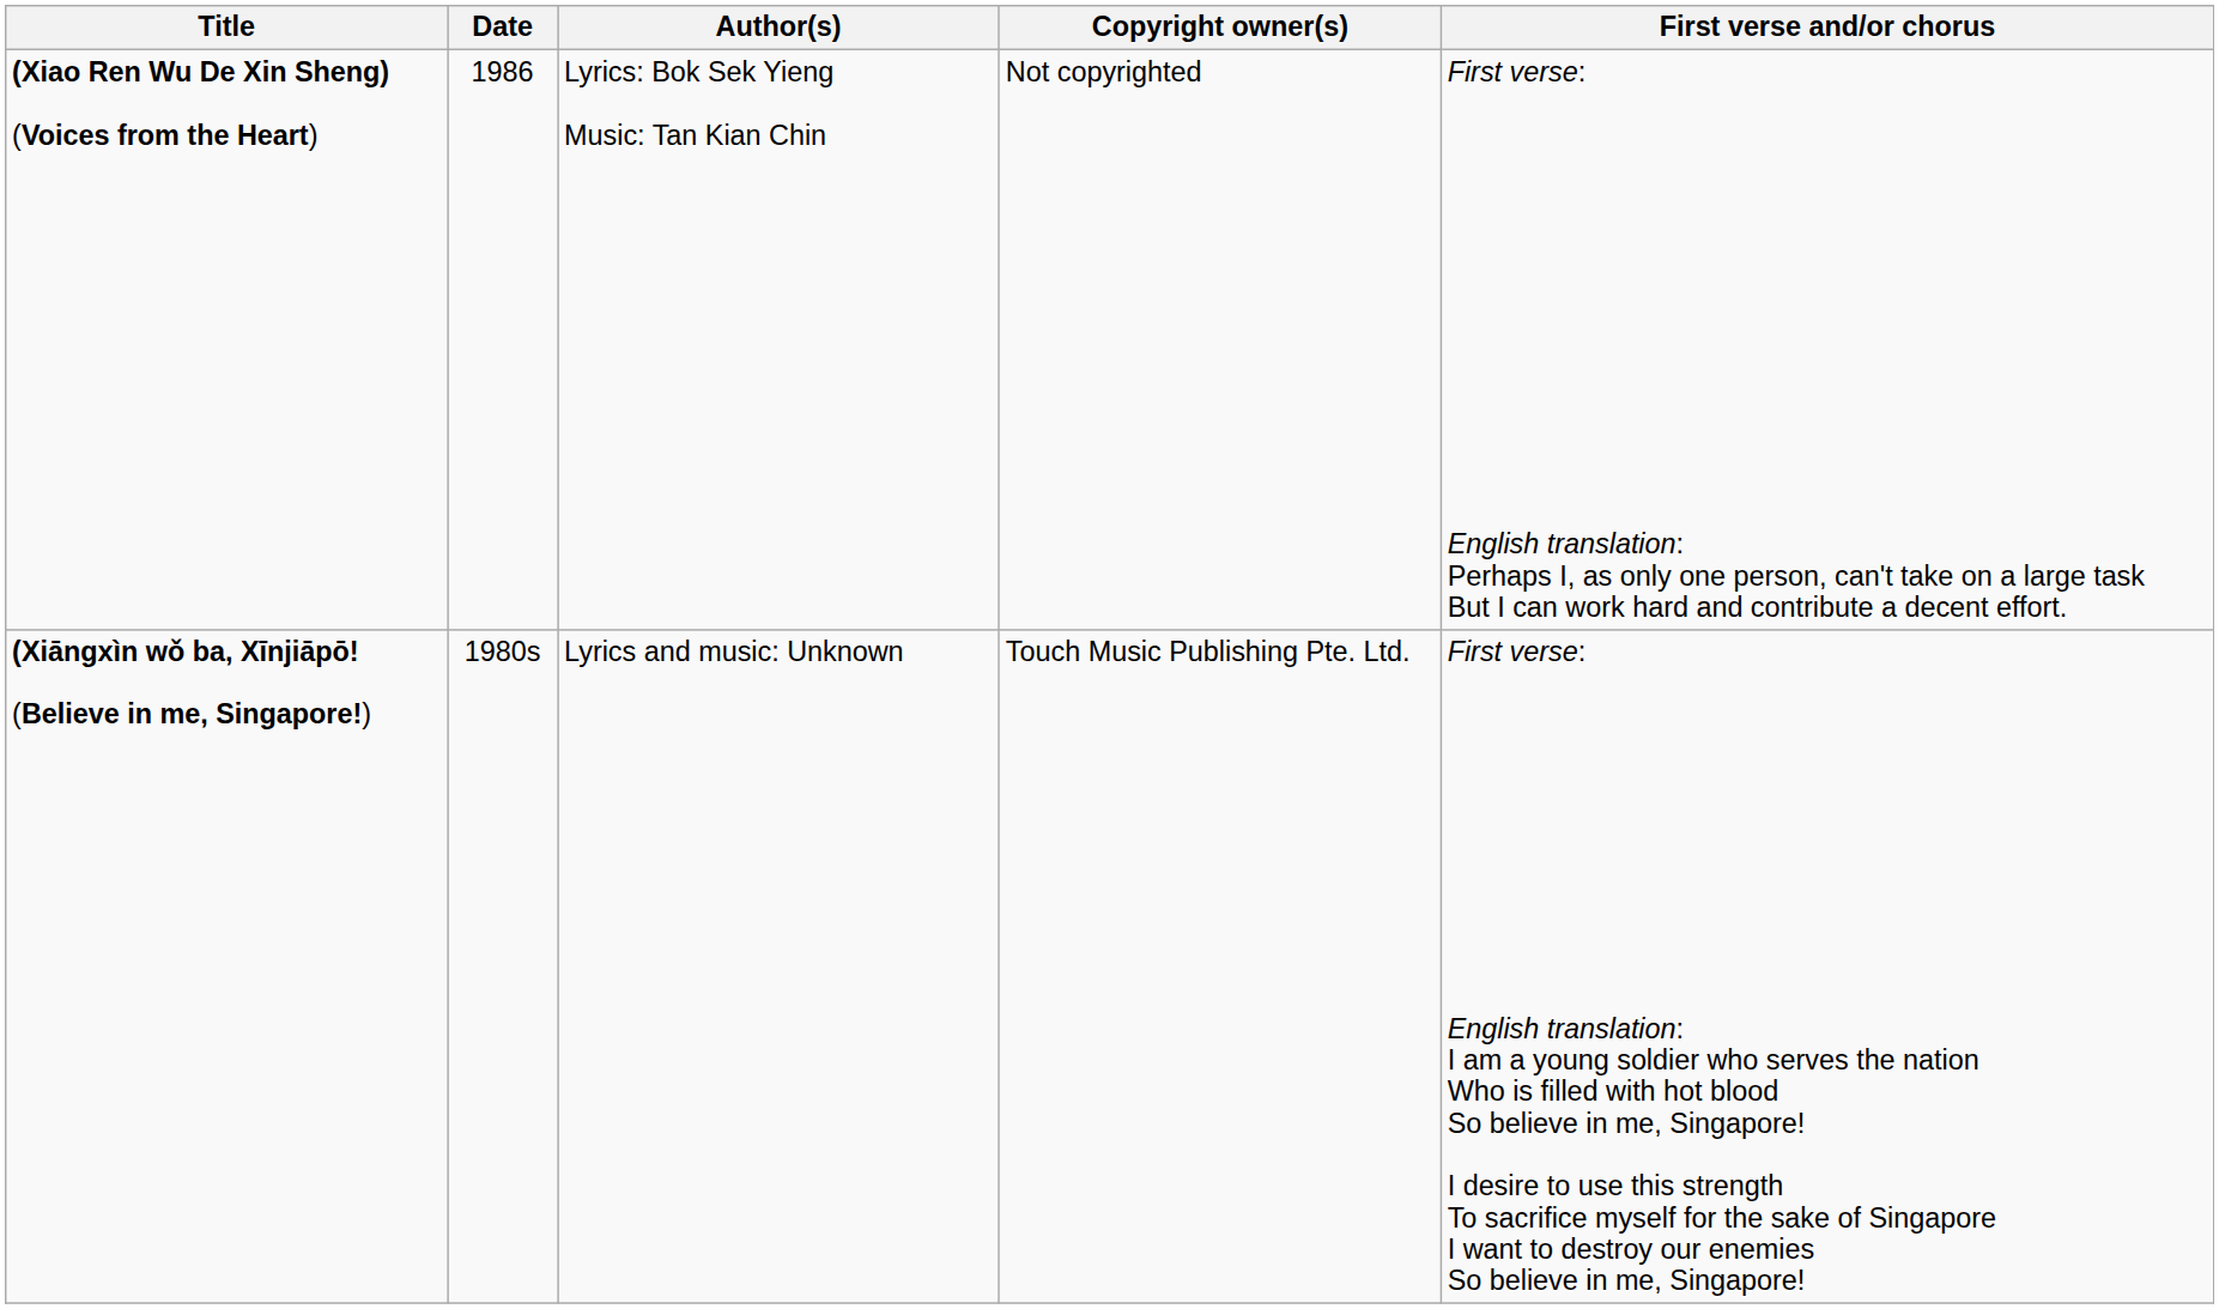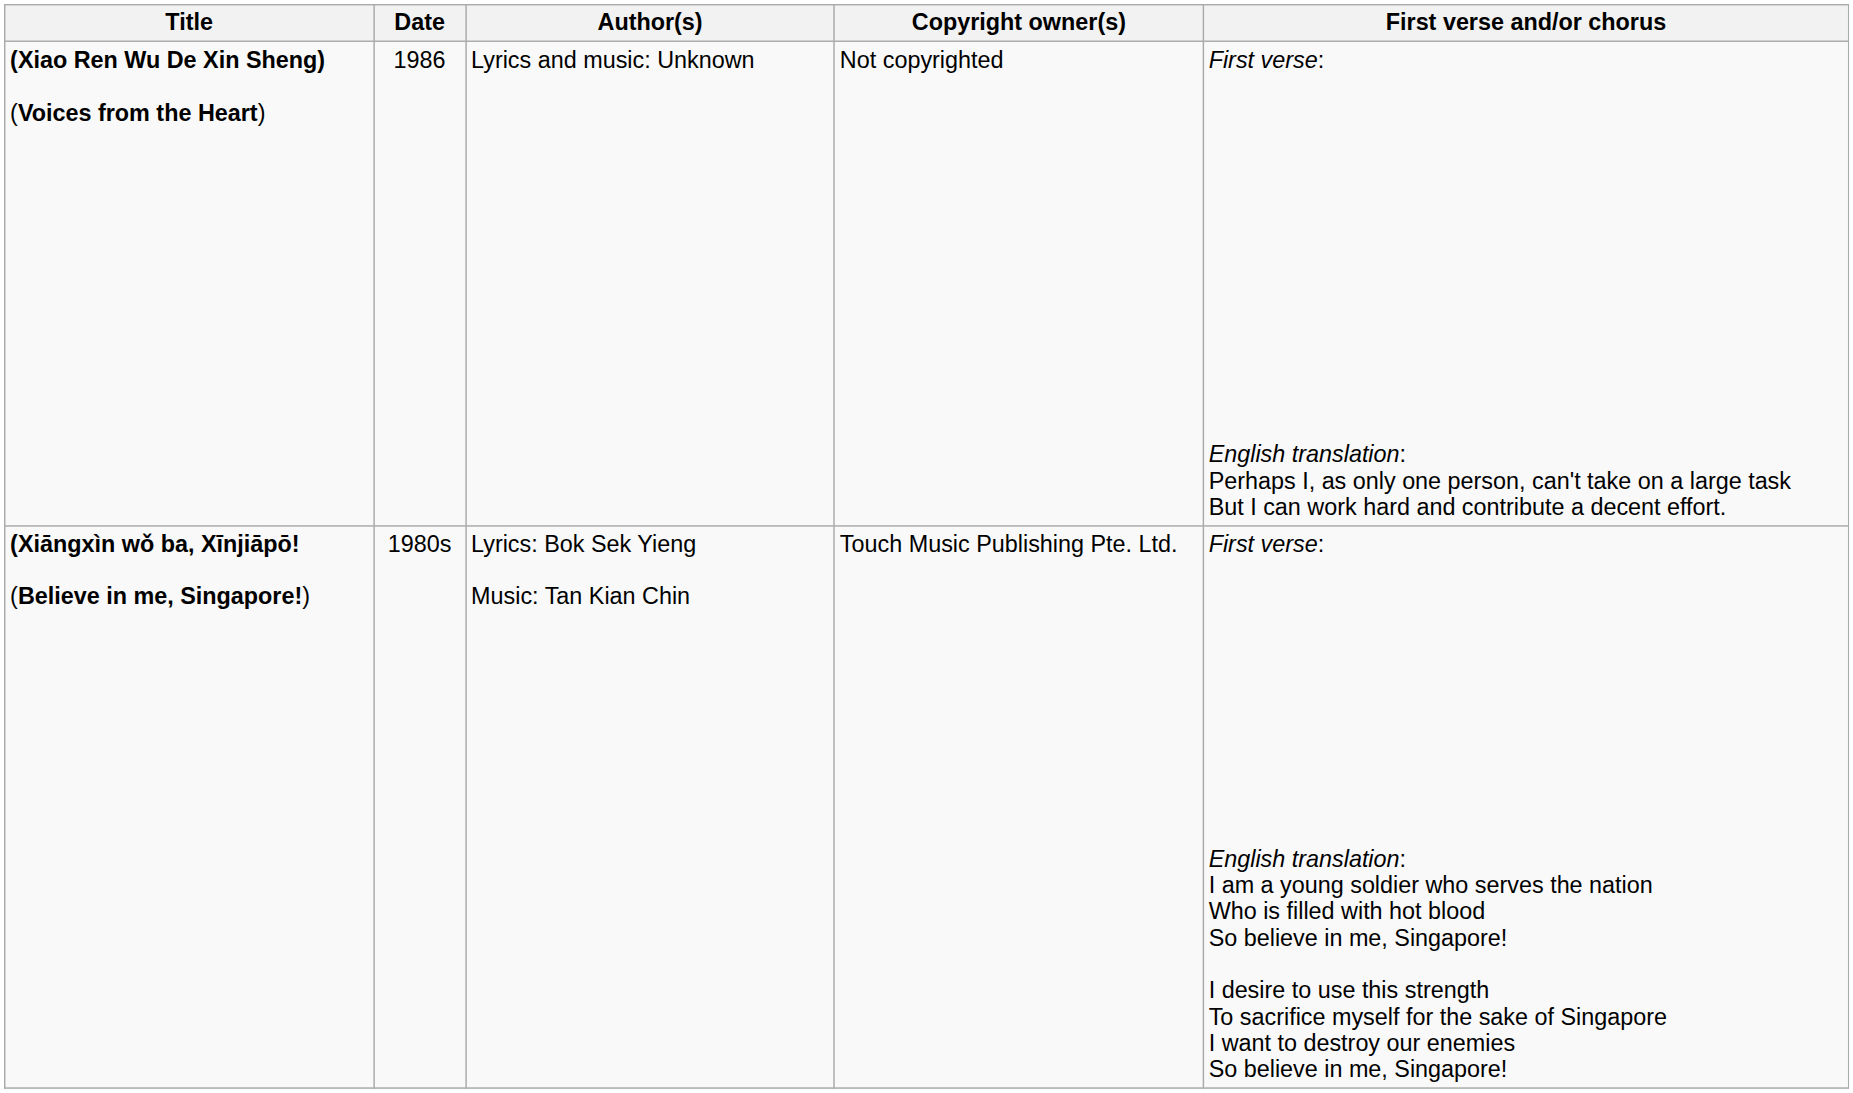(Xiao Ren Wu De Xin Sheng) (Voices from the Heart) | Author(s): Lyrics: Bok Sek Yieng Music: Tan Kian Chin -> Lyrics and music: Unknown
(Xiāngxìn wǒ ba, Xīnjiāpō! (Believe in me, Singapore!) | Author(s): Lyrics and music: Unknown -> Lyrics: Bok Sek Yieng Music: Tan Kian Chin
